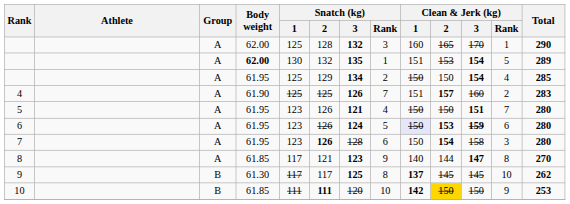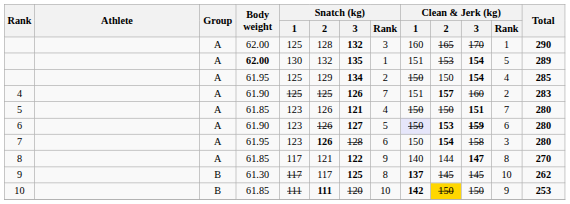row 7 | Body weight: 61.95 -> 61.85
row 8 | Body weight: 61.95 -> 61.90
row 8 | Snatch (kg) / 3: 124 -> 127
row 10 | Snatch (kg) / 3: 123 -> 122
